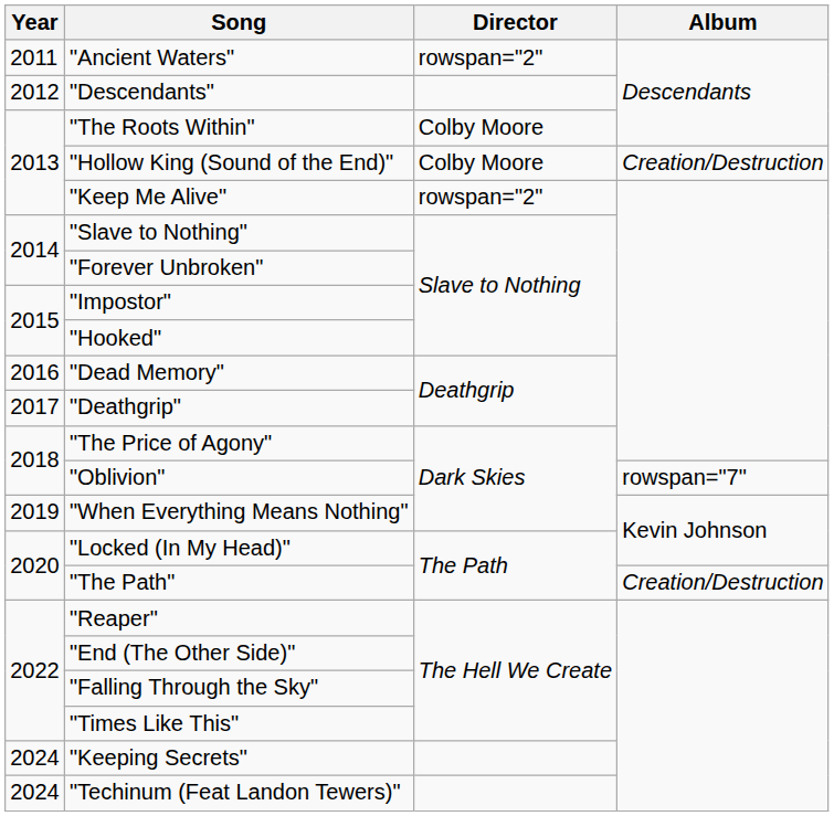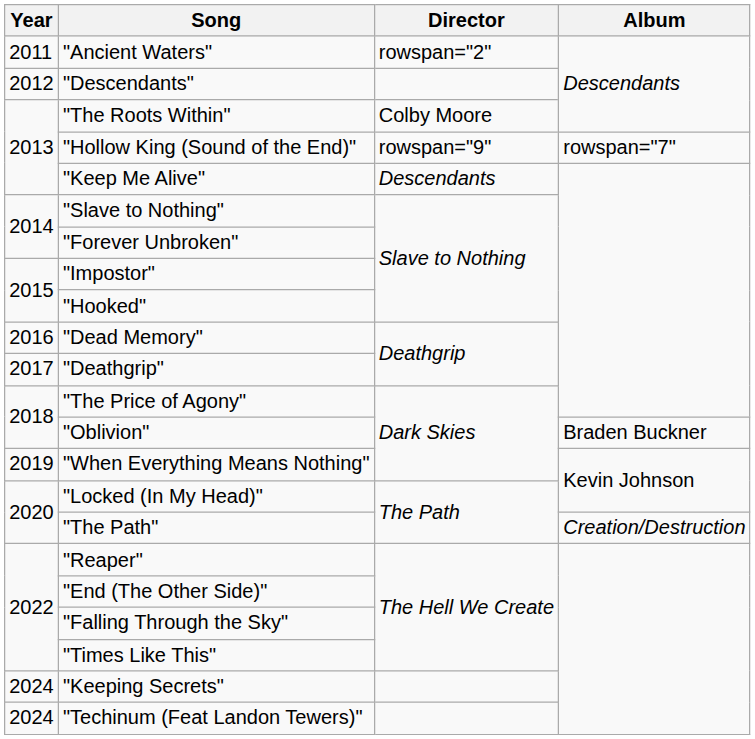"Hollow King (Sound of the End)" | Director: Colby Moore -> rowspan="9"
"Hollow King (Sound of the End)" | Album: Creation/Destruction -> rowspan="7"
"Keep Me Alive" | Director: rowspan="2" -> Descendants
"Oblivion" | Album: rowspan="7" -> Braden Buckner
